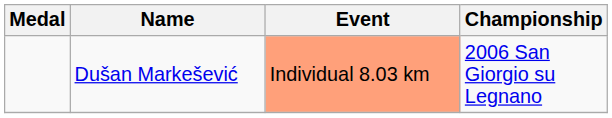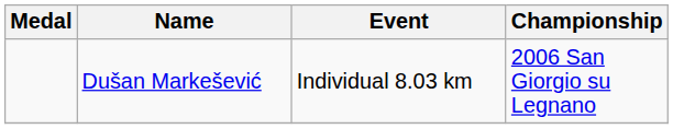Dušan Markešević | Event: lightsalmon background -> no background
